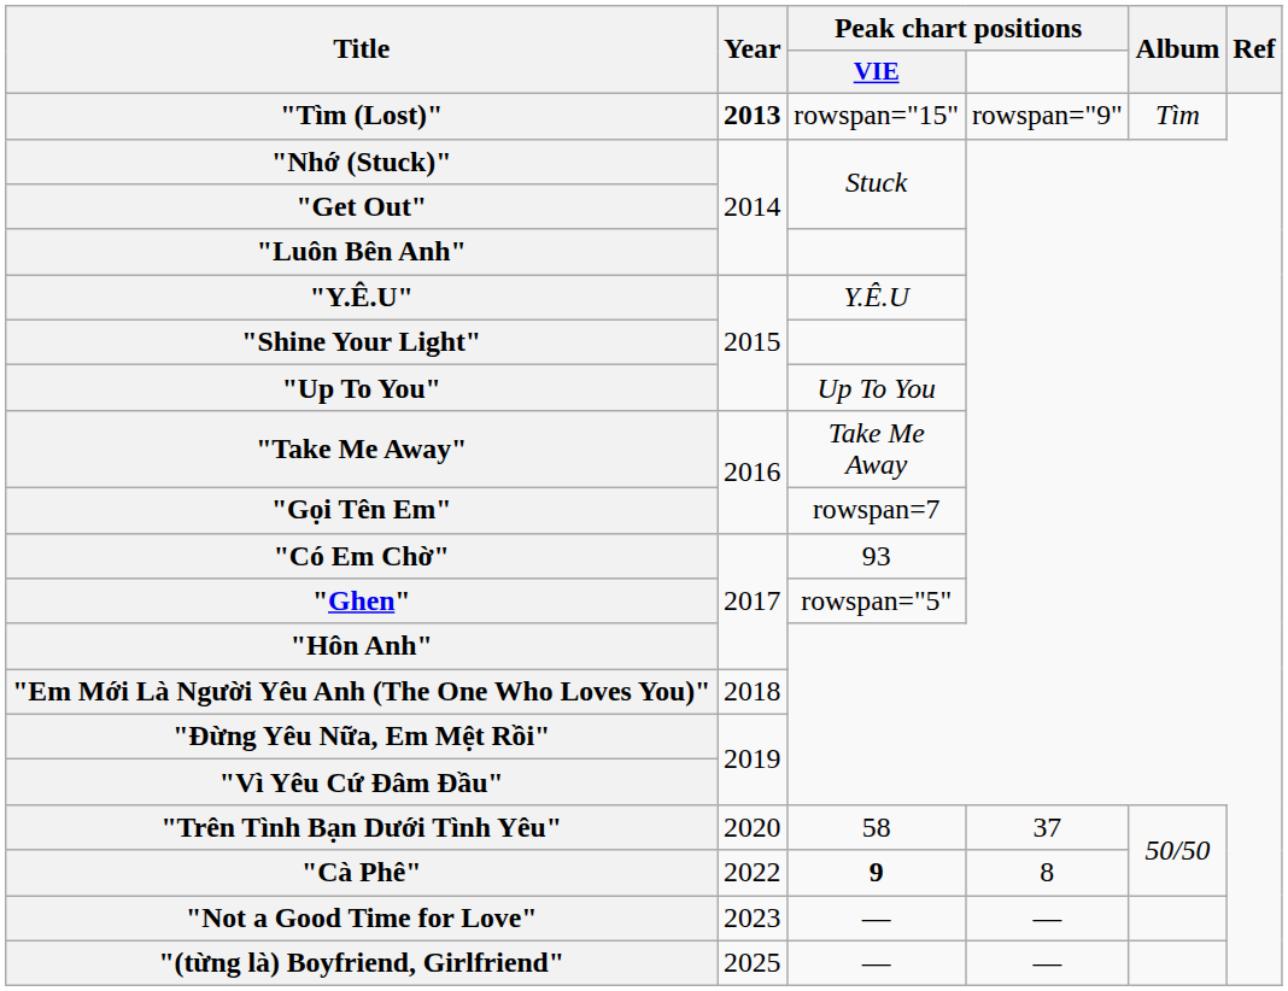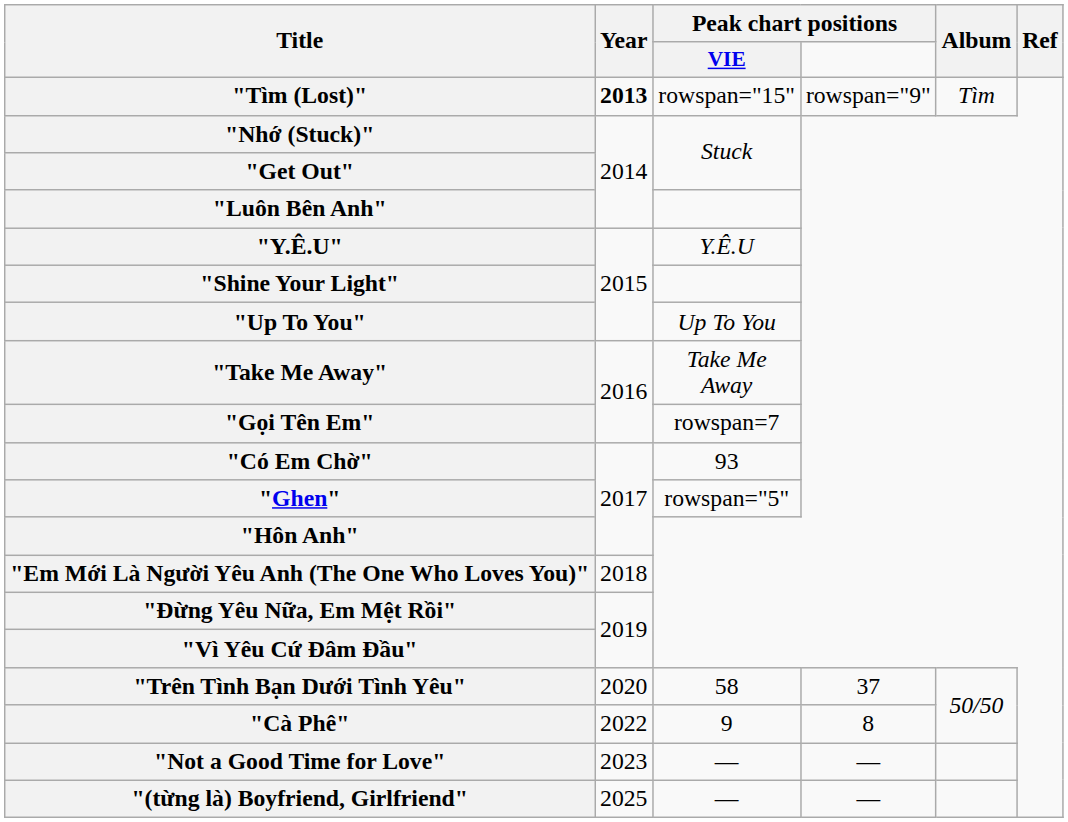"Cà Phê" | Peak chart positions / VIE: bold -> normal
